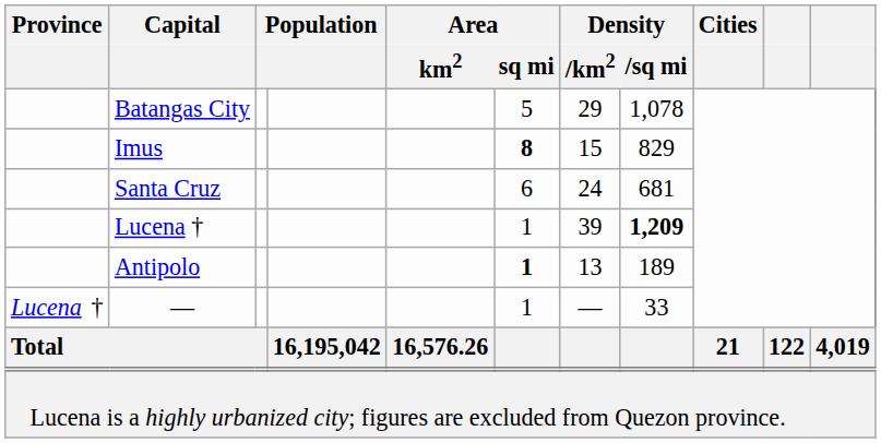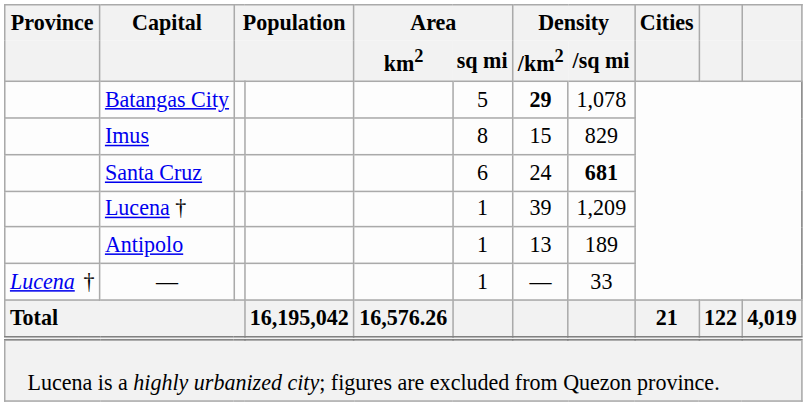Batangas City | Density / km2: normal -> bold
Imus | Area / sq mi: bold -> normal
Santa Cruz | Density / sq mi: normal -> bold
Lucena † | Density / sq mi: bold -> normal
Antipolo | Area / sq mi: bold -> normal
